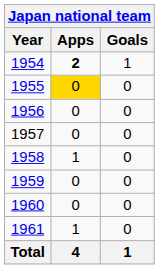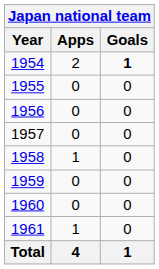1954 | Apps: bold -> normal
1954 | Goals: normal -> bold
1955 | Apps: gold background -> no background
